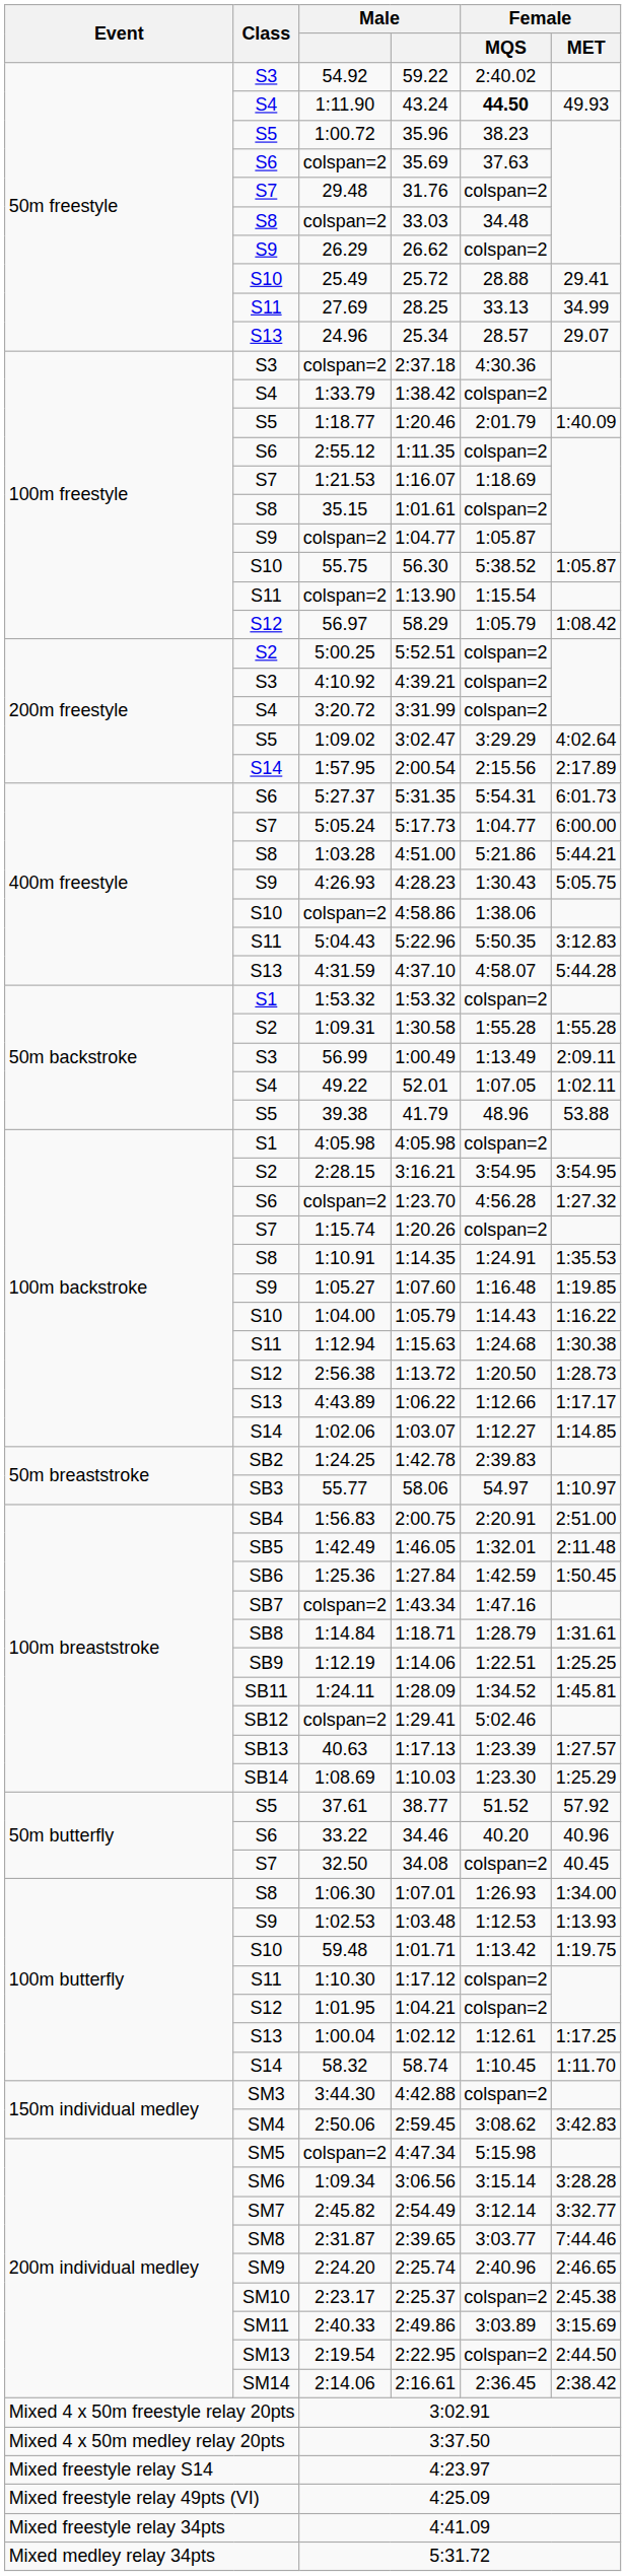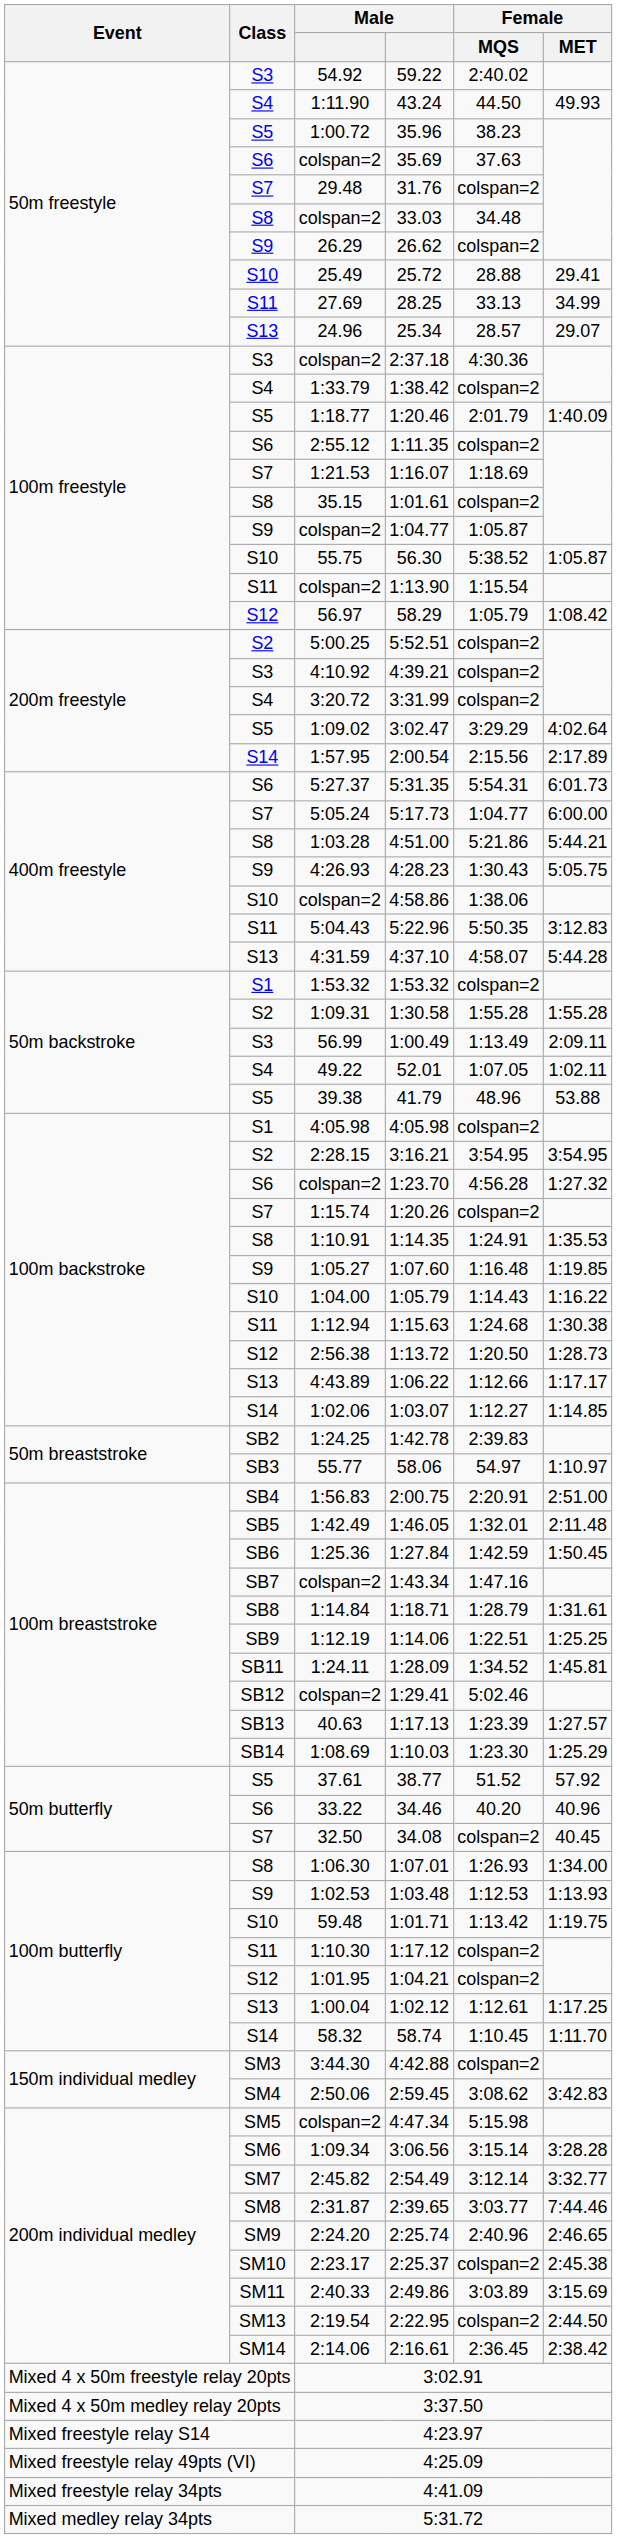43.24 | Female / MQS: bold -> normal
